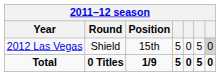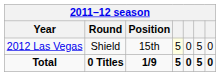2012 Las Vegas | column 4: no background -> lightyellow background
2012 Las Vegas | column 7: lightgrey background -> no background
